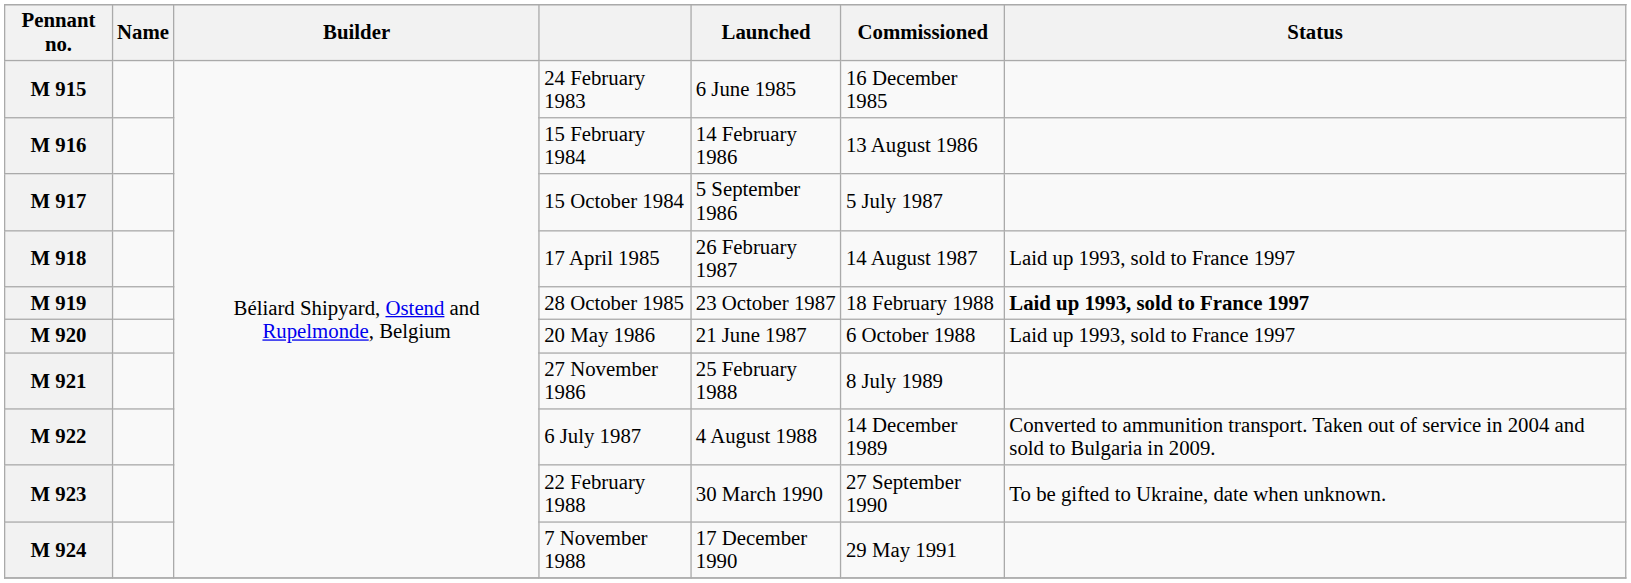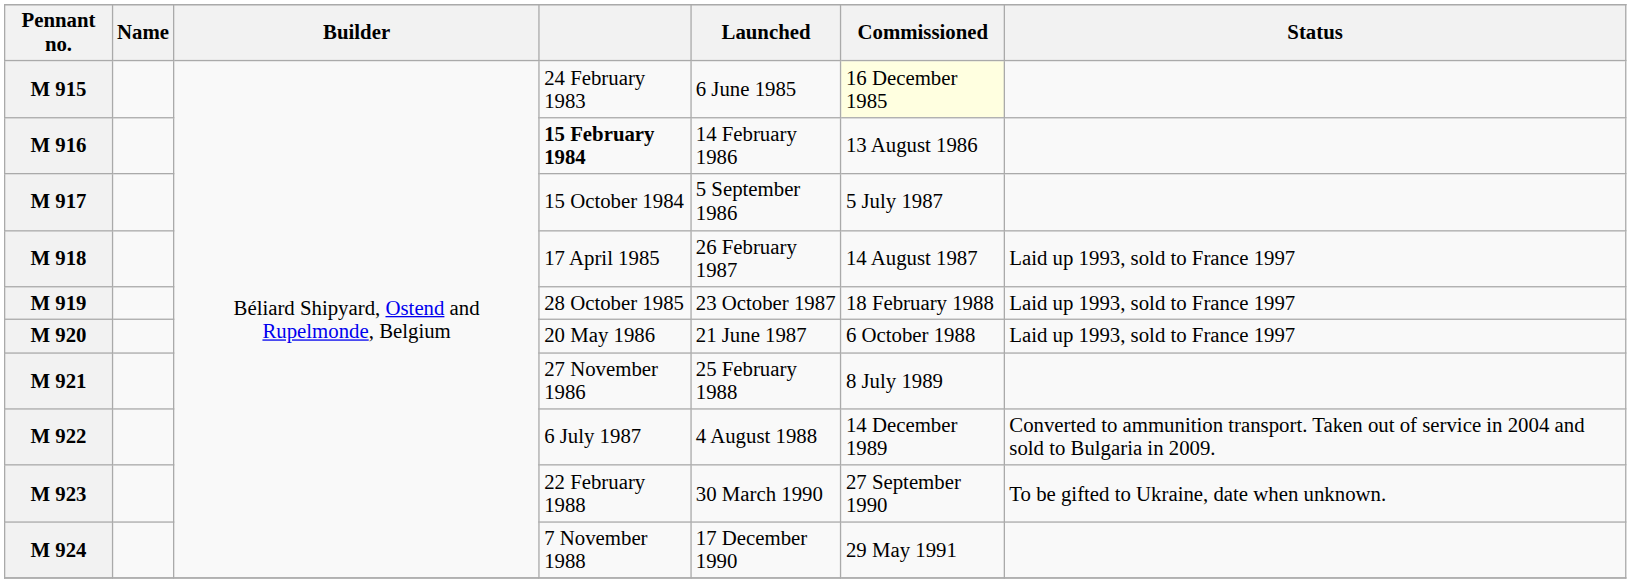M 915 | Commissioned: no background -> lightyellow background
M 916 | column 4: normal -> bold
M 919 | Status: bold -> normal
